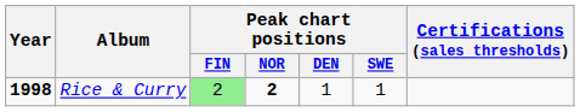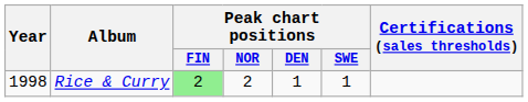Rice & Curry | Year: bold -> normal
Rice & Curry | Peak chart positions / NOR: bold -> normal
